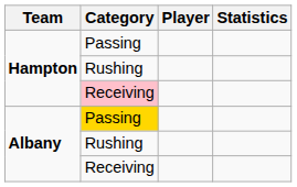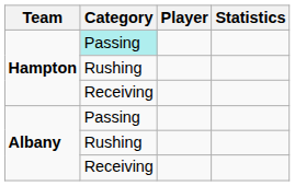Hampton / Passing | Category: no background -> paleturquoise background
Hampton / Receiving | Category: pink background -> no background
Albany / Passing | Category: gold background -> no background
